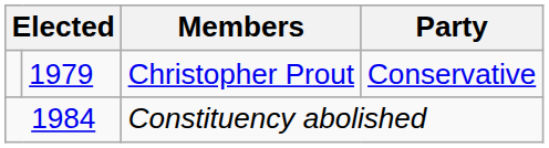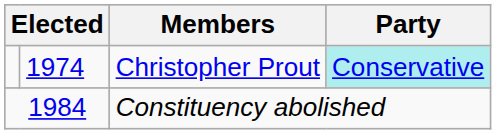Christopher Prout | column 2: 1979 -> 1974
Christopher Prout | Party: no background -> paleturquoise background
